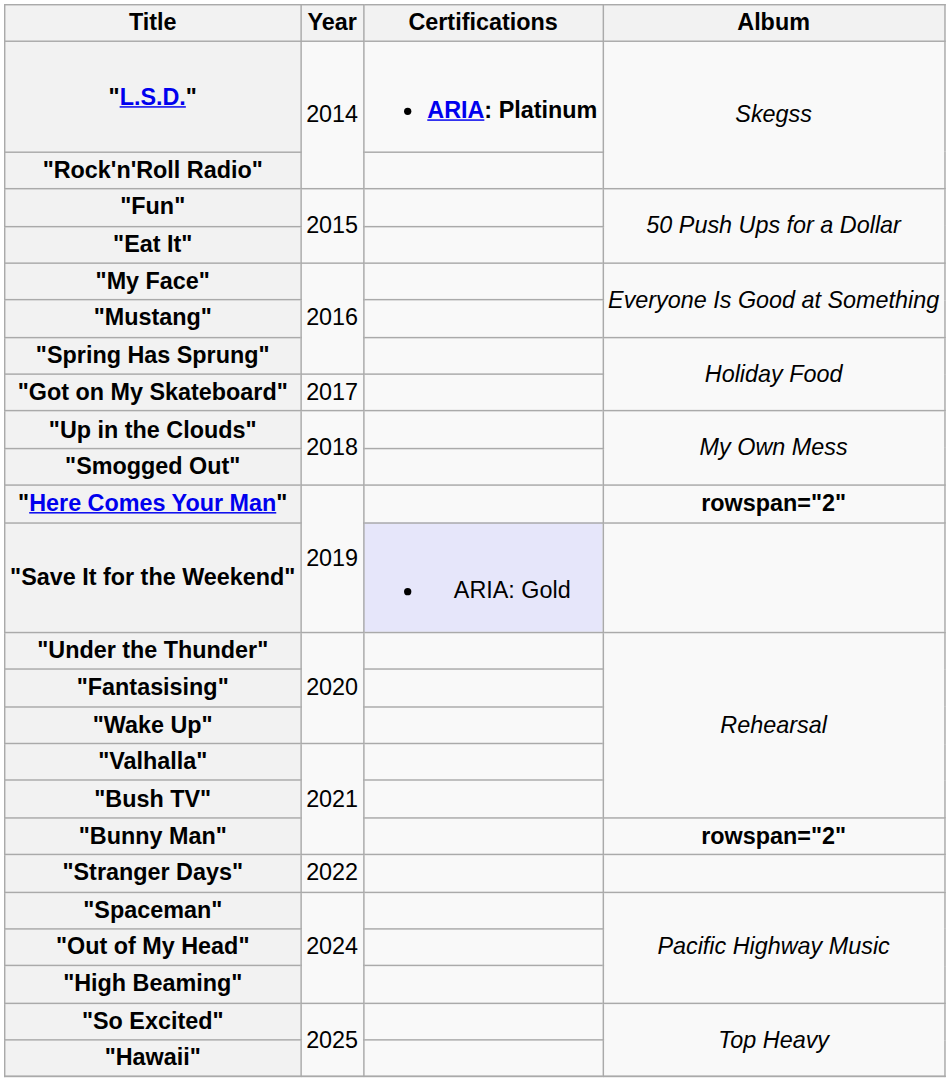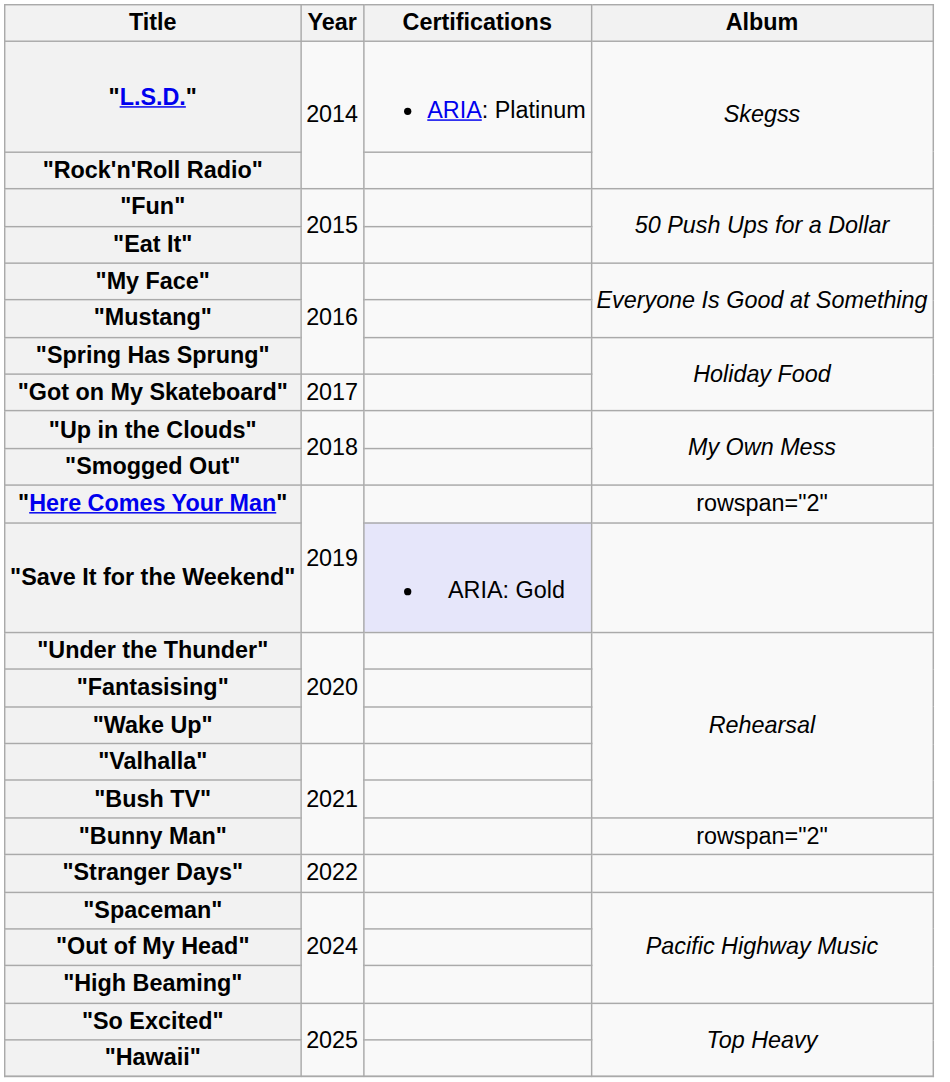"L.S.D." | Certifications: bold -> normal
"Here Comes Your Man" | Album: bold -> normal
"Bunny Man" | Album: bold -> normal
